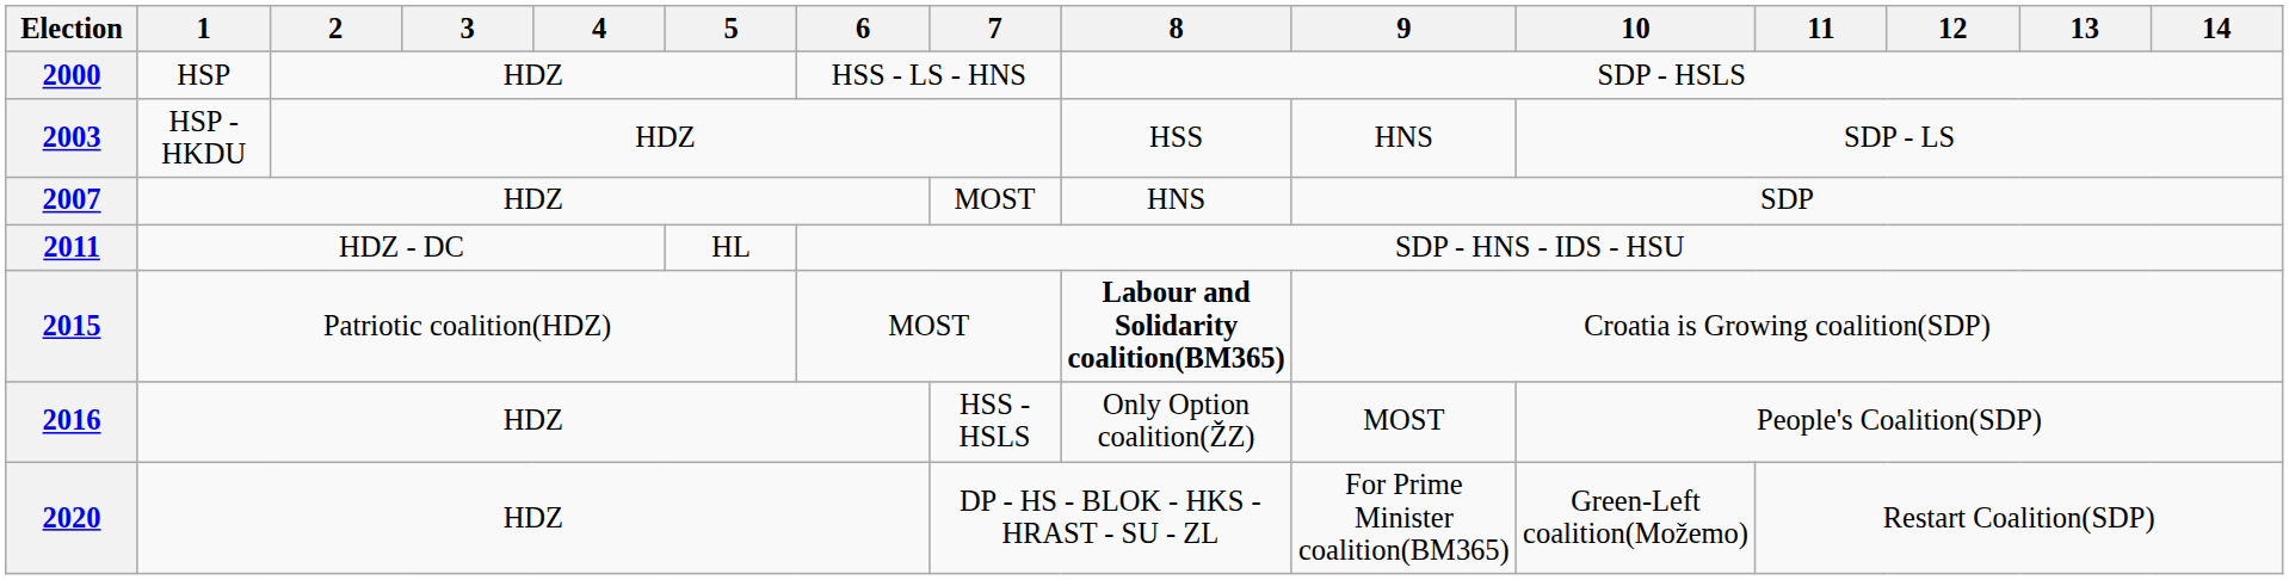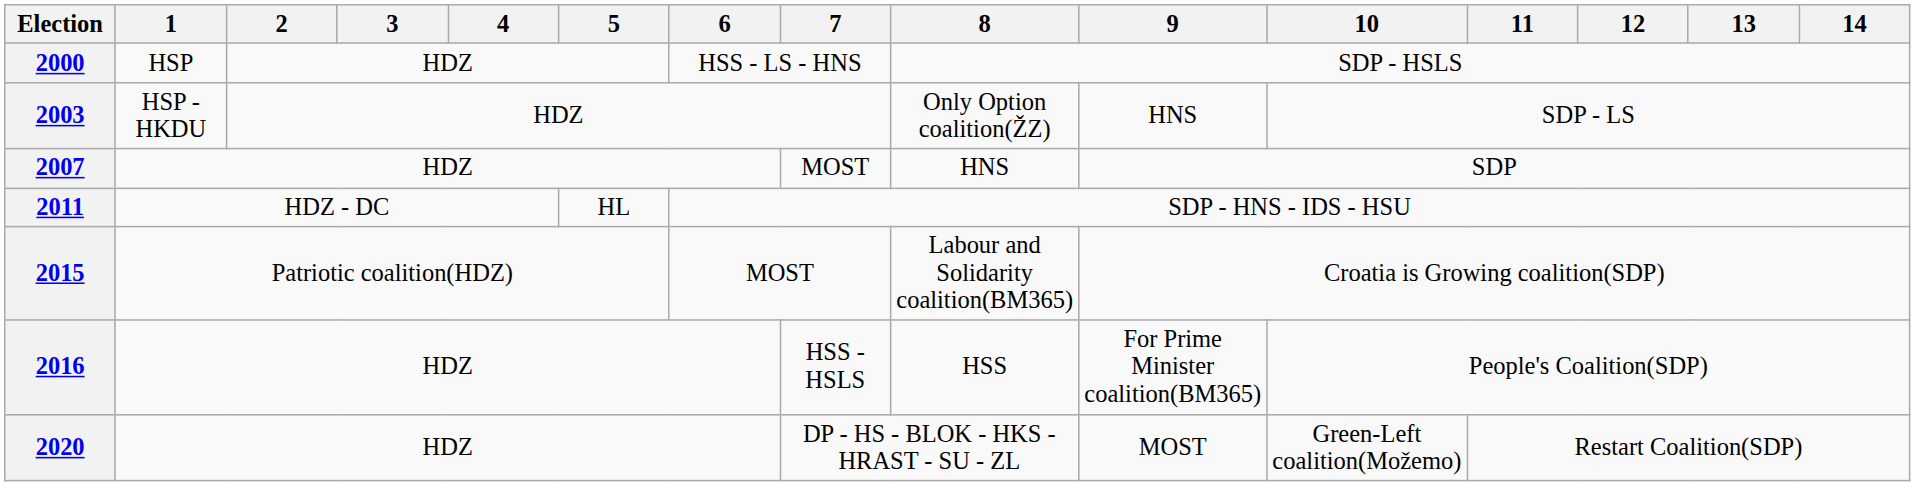2003 | 8: HSS -> Only Option coalition(ŽZ)
2015 | 8: bold -> normal
2016 | 8: Only Option coalition(ŽZ) -> HSS
2016 | 9: MOST -> For Prime Minister coalition(BM365)
2020 | 9: For Prime Minister coalition(BM365) -> MOST
